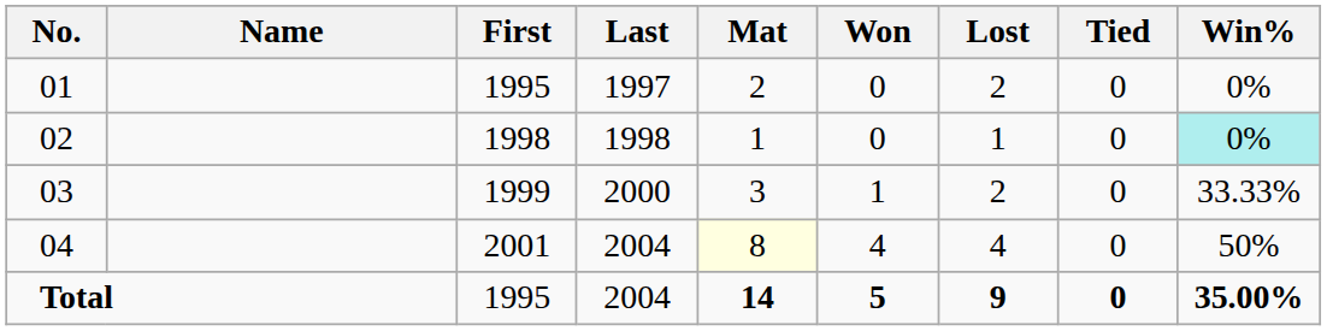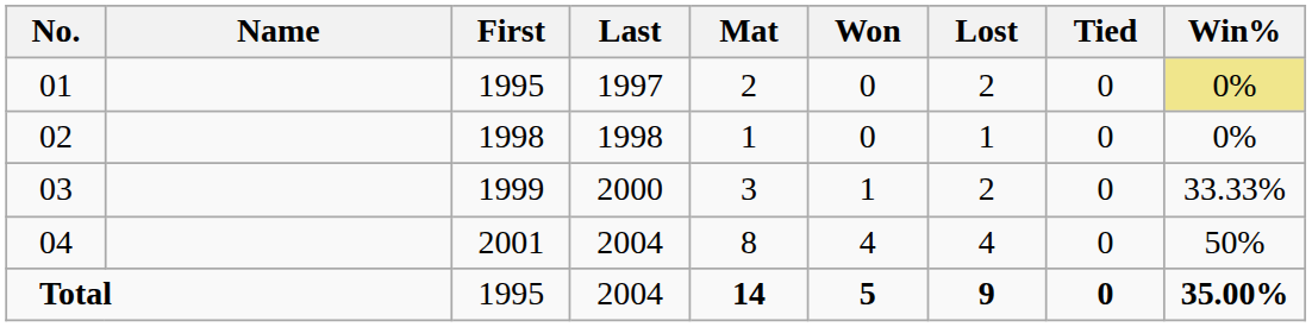01 | Win%: no background -> khaki background
02 | Win%: paleturquoise background -> no background
04 | Mat: lightyellow background -> no background
